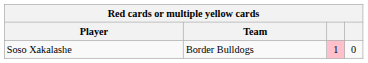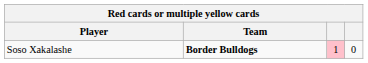Soso Xakalashe | Team: normal -> bold
